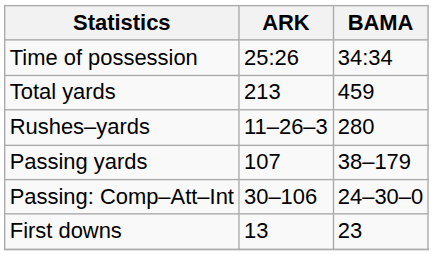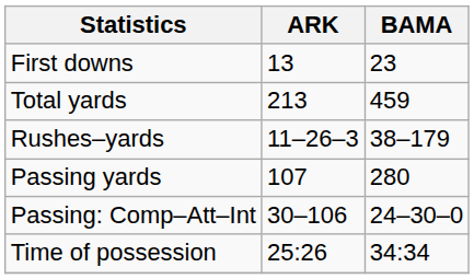rows swapped: First downs <-> Time of possession
Rushes–yards | BAMA: 280 -> 38–179
Passing yards | BAMA: 38–179 -> 280
